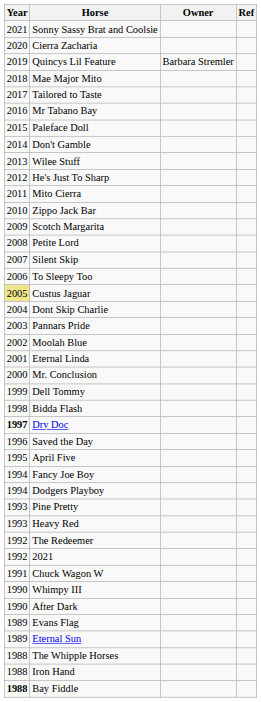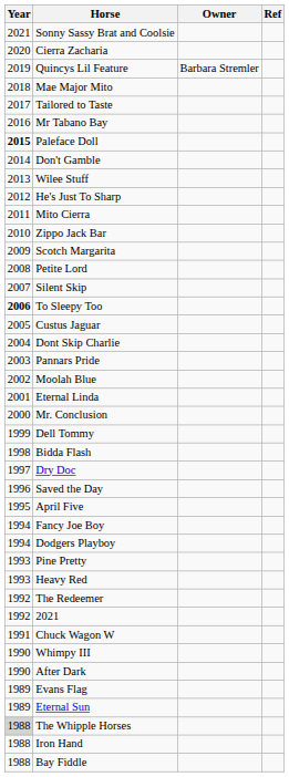Paleface Doll | Year: normal -> bold
To Sleepy Too | Year: normal -> bold
Custus Jaguar | Year: khaki background -> no background
Dry Doc | Year: bold -> normal
The Whipple Horses | Year: no background -> lightgrey background
Bay Fiddle | Year: bold -> normal
